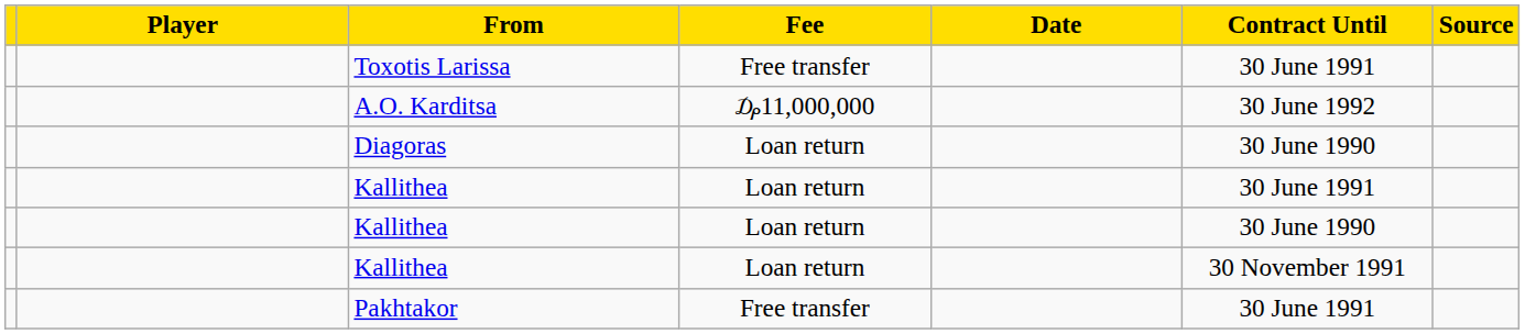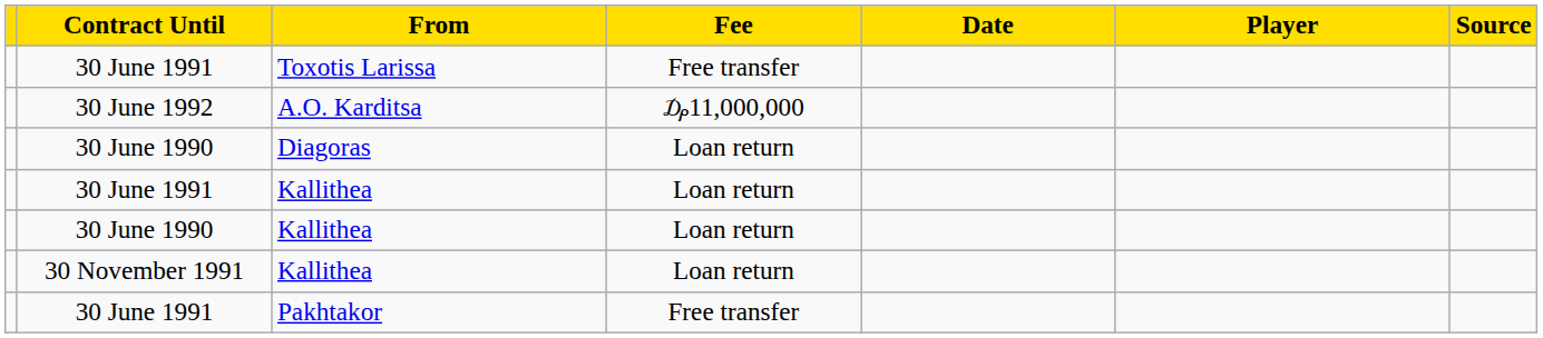columns swapped: Player <-> Contract Until
